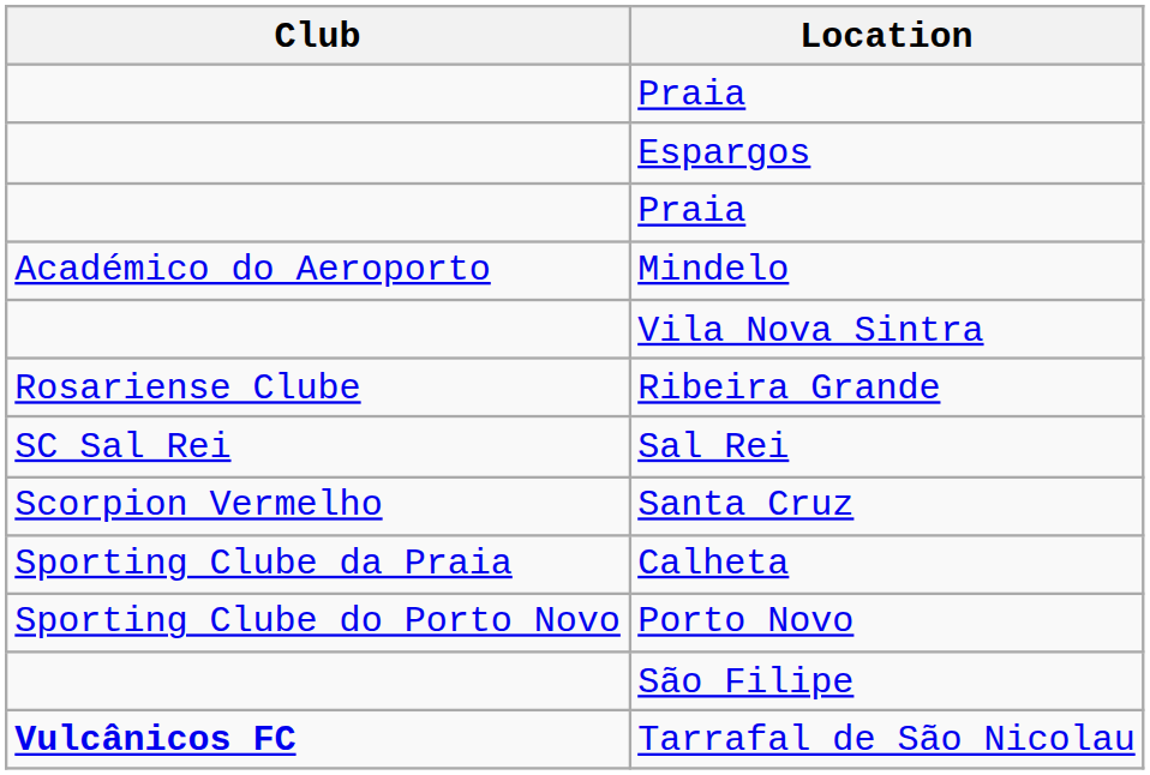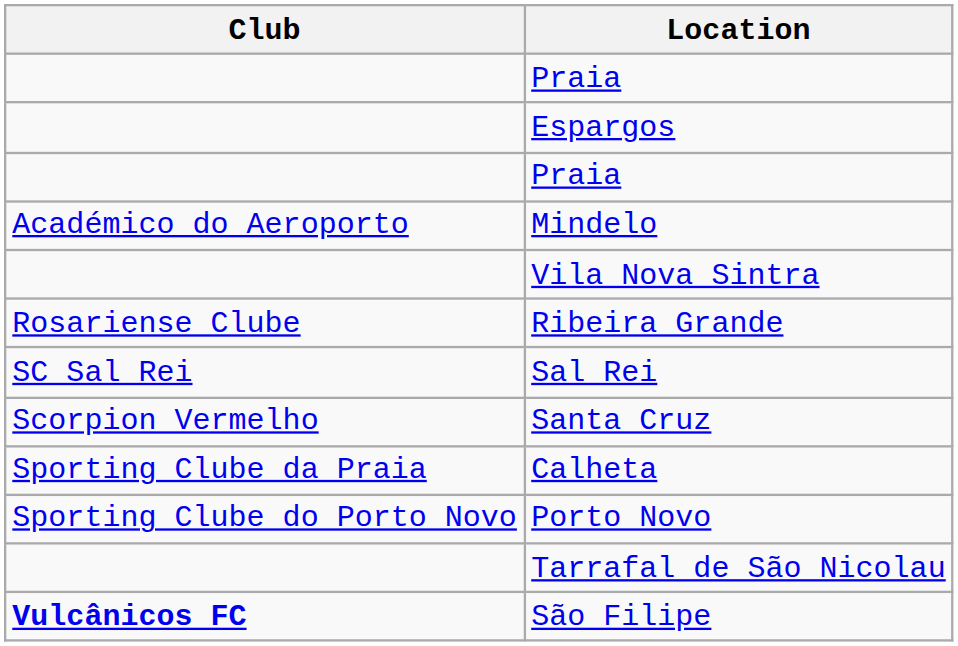row 12 | Location: São Filipe -> Tarrafal de São Nicolau
row 13 | Location: Tarrafal de São Nicolau -> São Filipe
